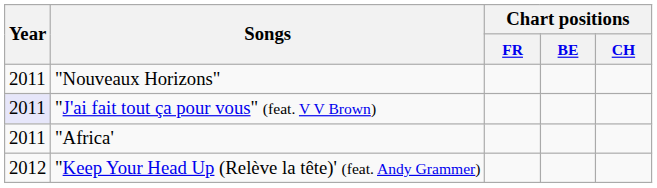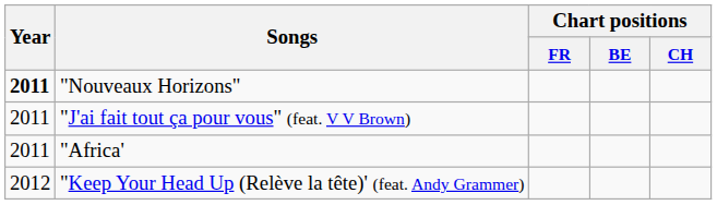"Nouveaux Horizons" | Year: normal -> bold
"J'ai fait tout ça pour vous" (feat. V V Brown) | Year: lavender background -> no background
